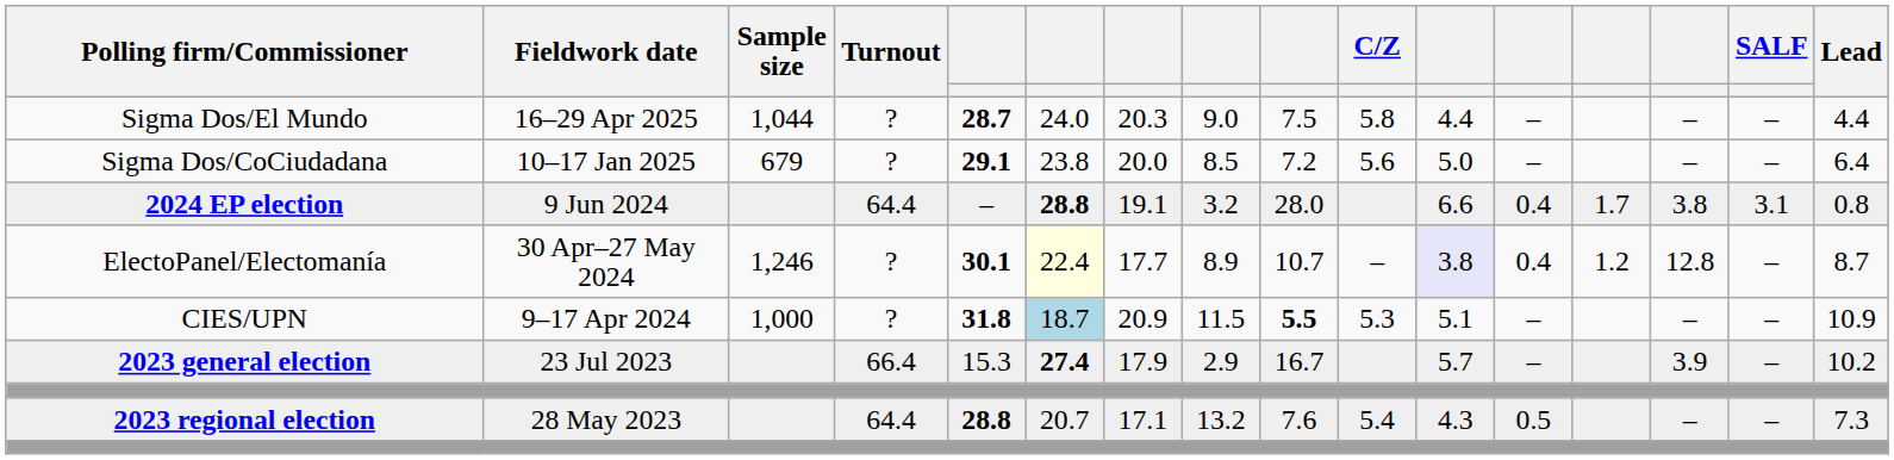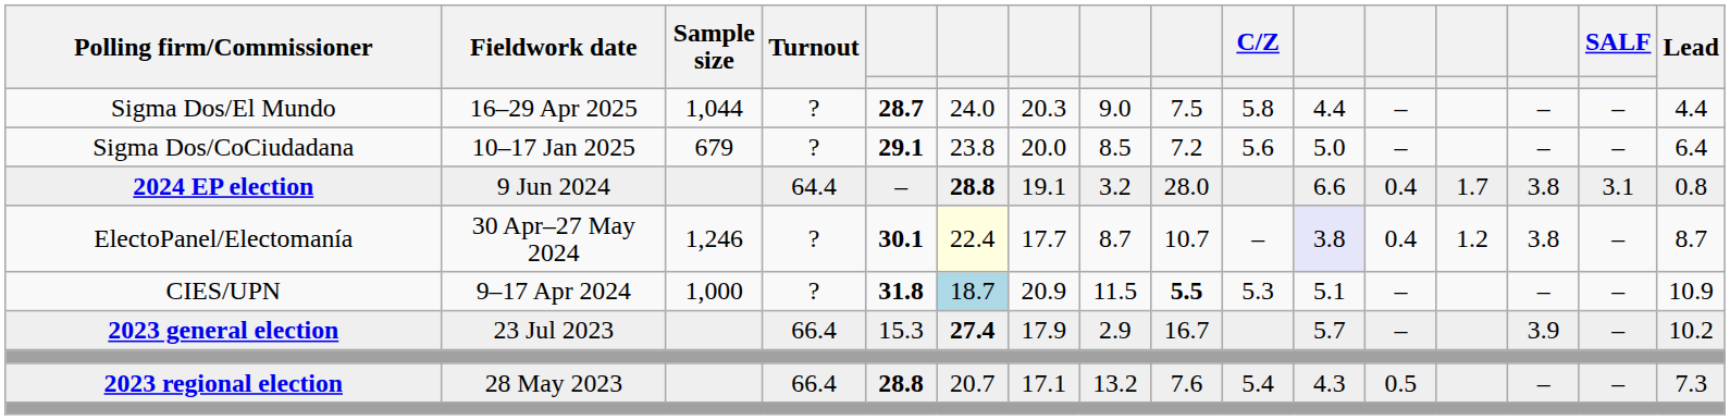ElectoPanel/Electomanía | column 8: 8.9 -> 8.7
ElectoPanel/Electomanía | column 14: 12.8 -> 3.8
2023 regional election | Turnout: 64.4 -> 66.4
